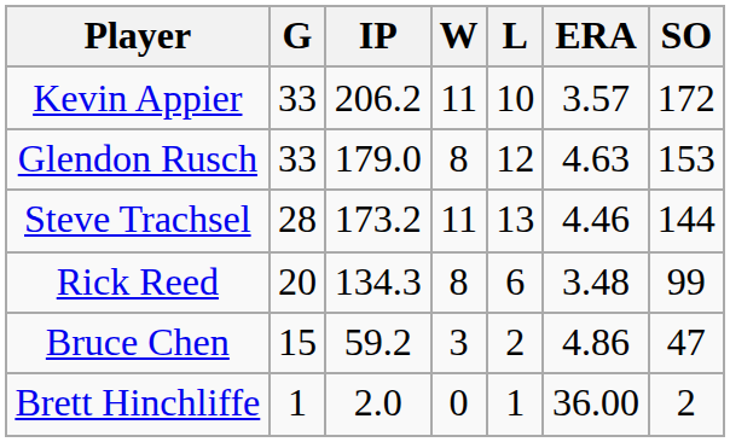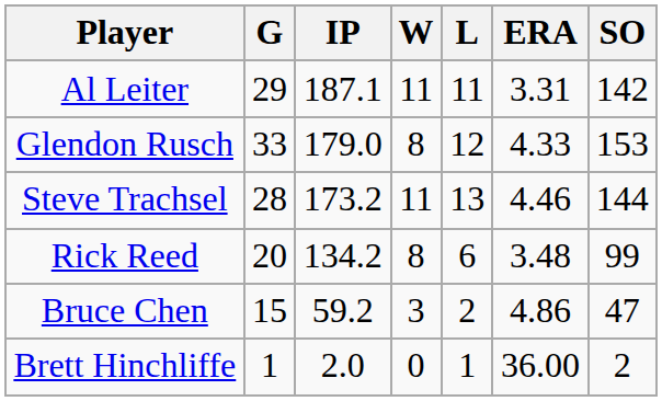- row: Kevin Appier | 33 | 206.2 | 11 | 10 | 3.57 | 172
+ row: Al Leiter | 29 | 187.1 | 11 | 11 | 3.31 | 142
Glendon Rusch | ERA: 4.63 -> 4.33
Rick Reed | IP: 134.3 -> 134.2
